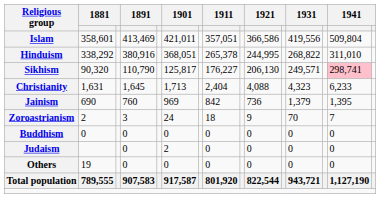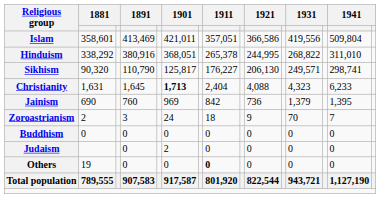Sikhism | column 14: pink background -> no background
Christianity | column 6: normal -> bold
Others | column 8: normal -> bold
